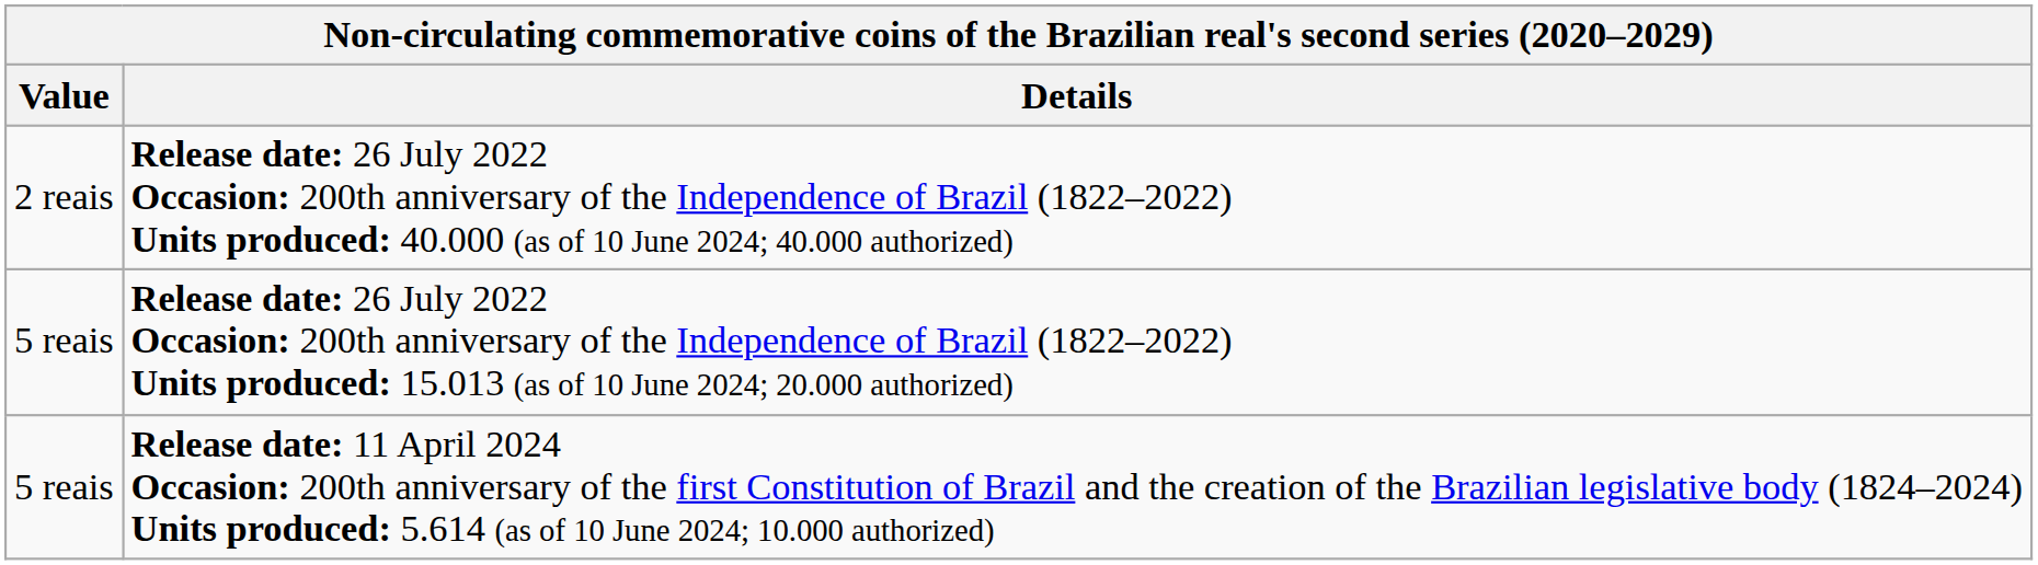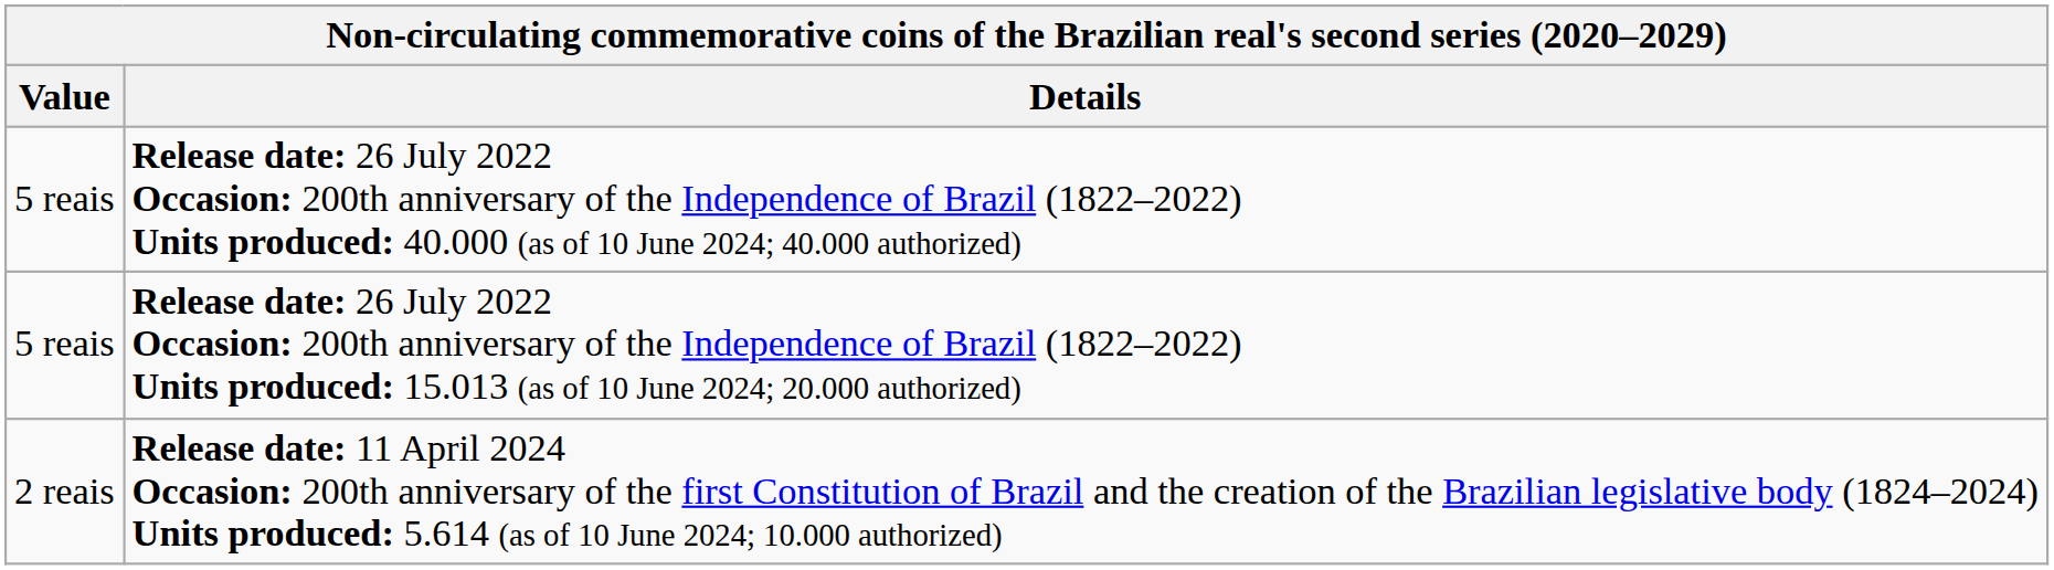row 3 | Value: 2 reais -> 5 reais
row 5 | Value: 5 reais -> 2 reais
